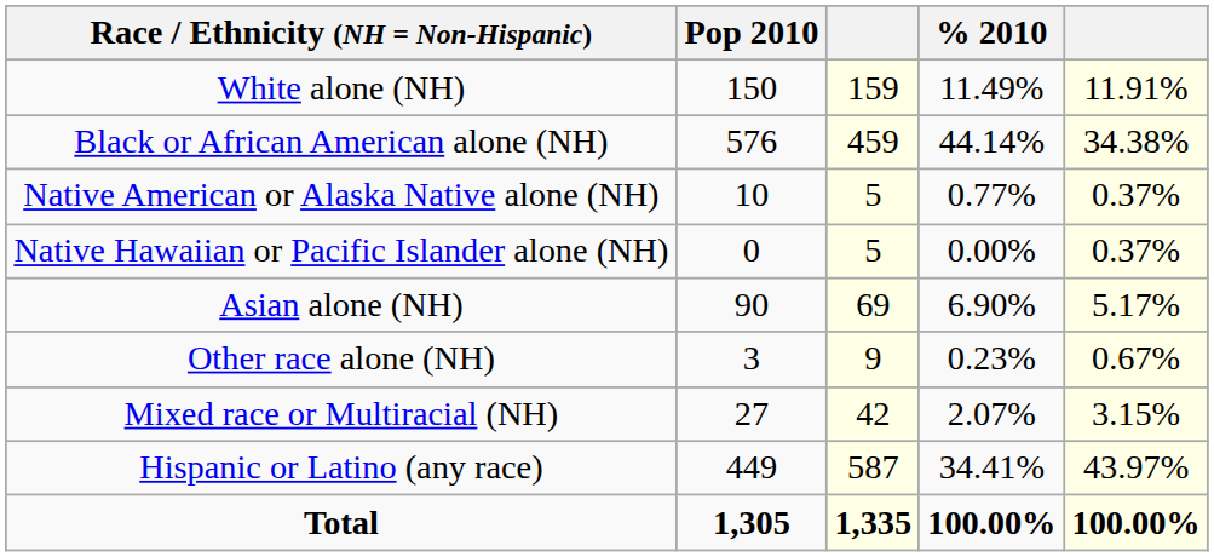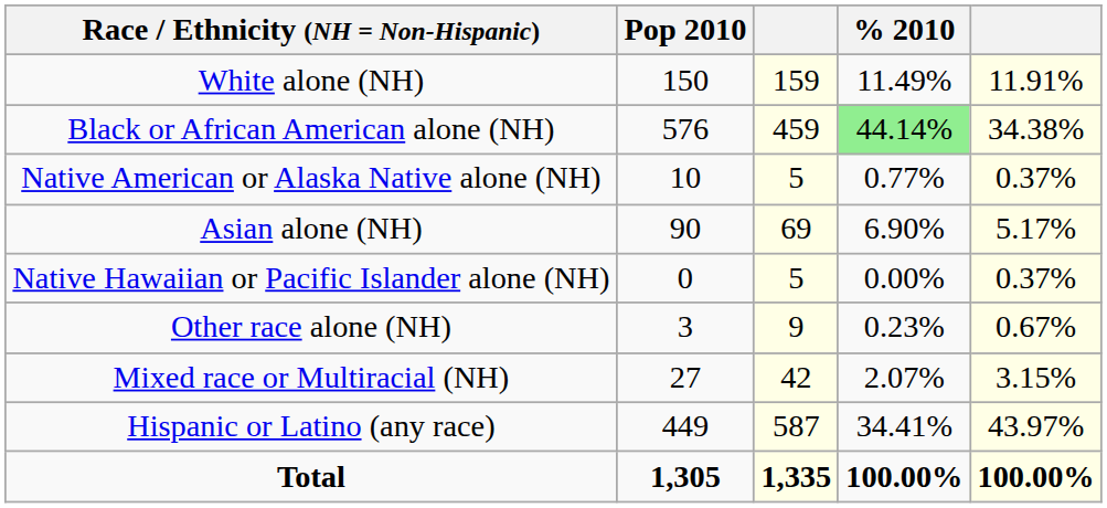Black or African American alone (NH) | % 2010: no background -> lightgreen background
rows swapped: Asian alone (NH) <-> Native Hawaiian or Pacific Islander alone (NH)
